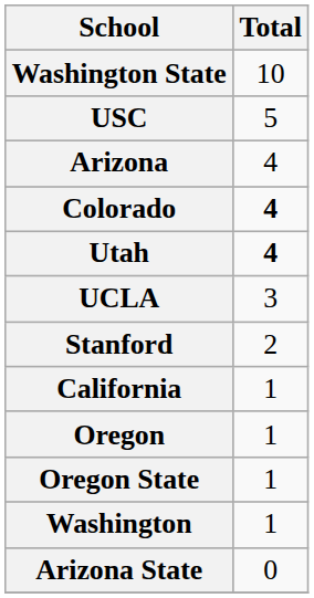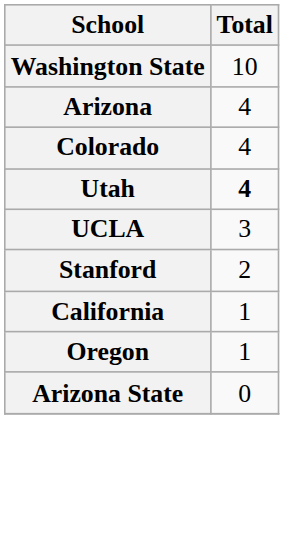- row: USC | 5
Colorado | Total: bold -> normal
- row: Oregon State | 1
- row: Washington | 1
